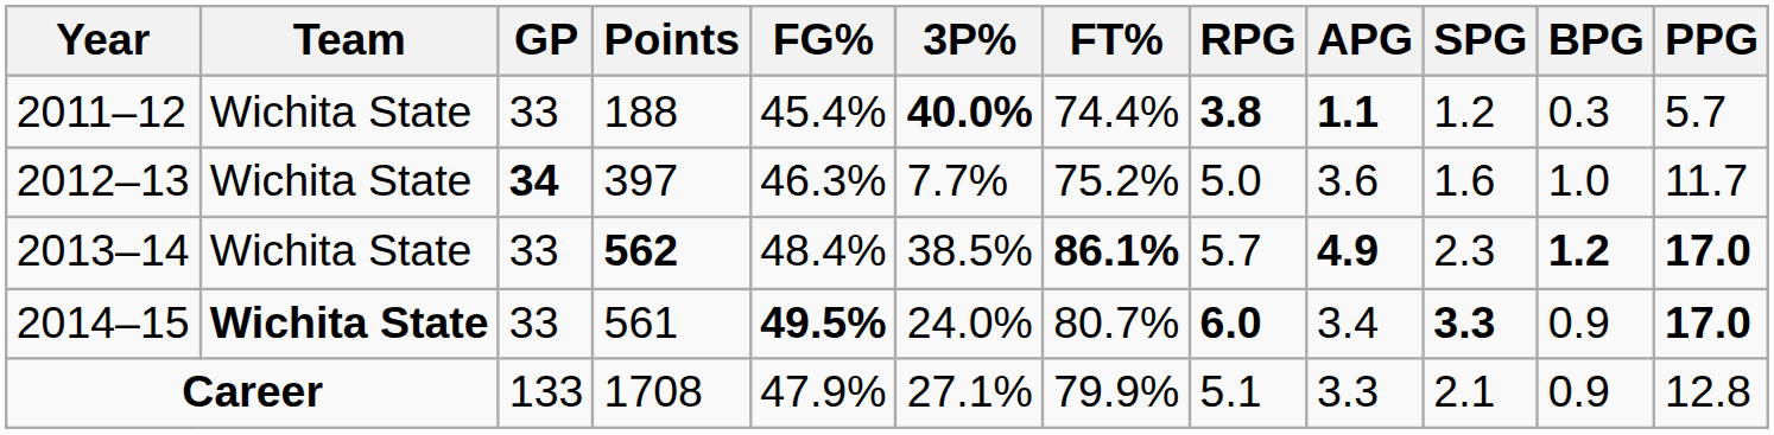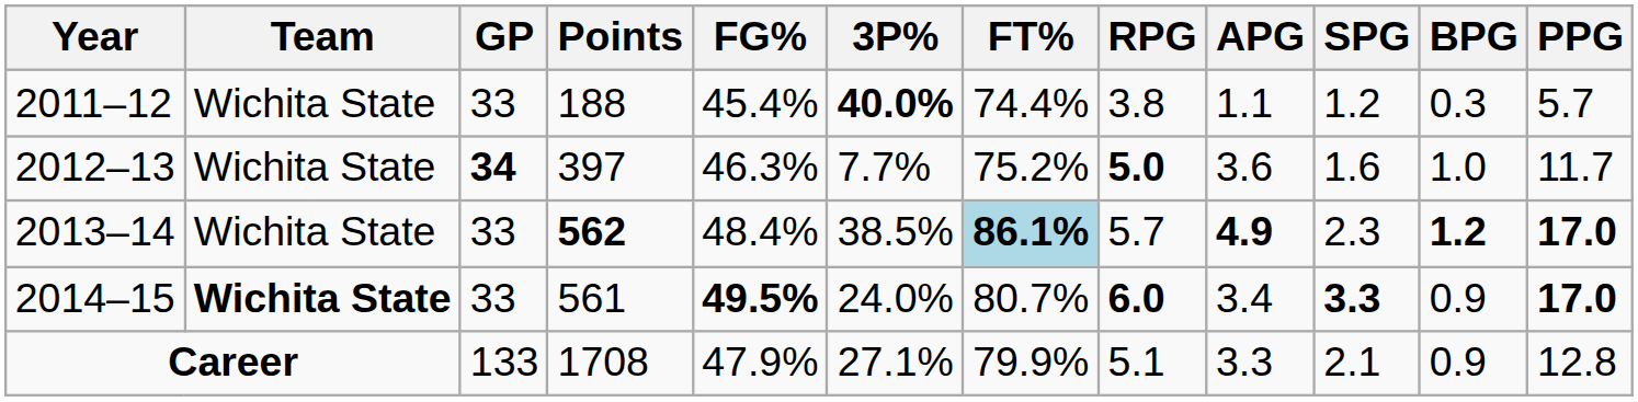2011–12 | RPG: bold -> normal
2011–12 | APG: bold -> normal
2012–13 | RPG: normal -> bold
2013–14 | FT%: no background -> lightblue background
